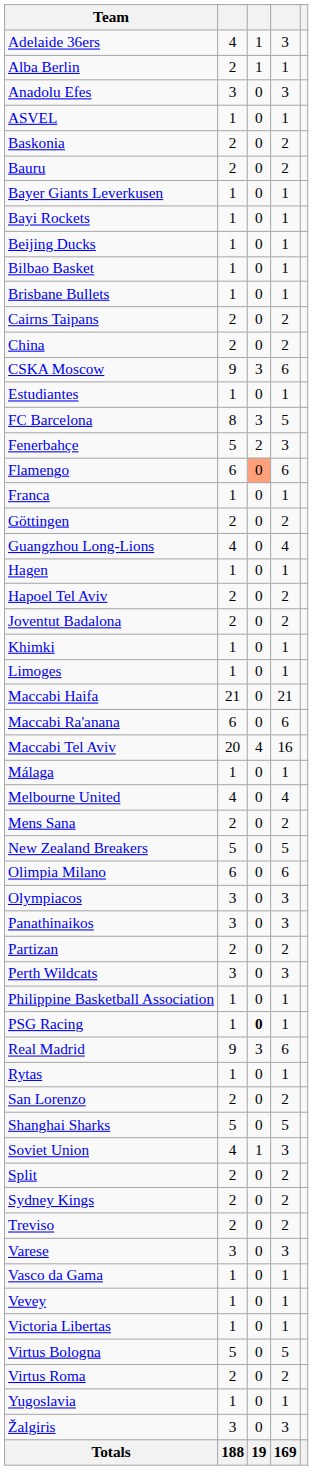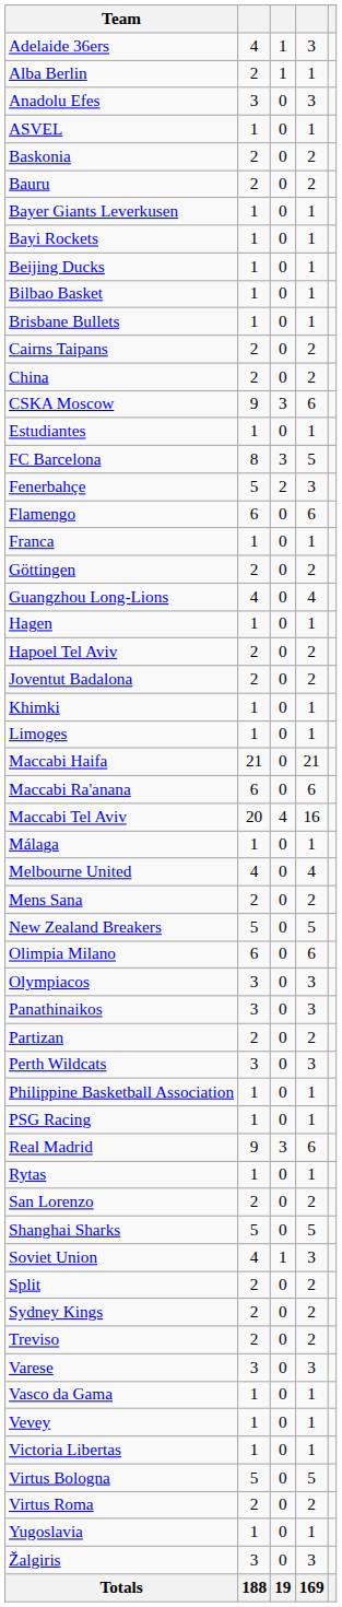Flamengo | column 3: lightsalmon background -> no background
PSG Racing | column 3: bold -> normal
